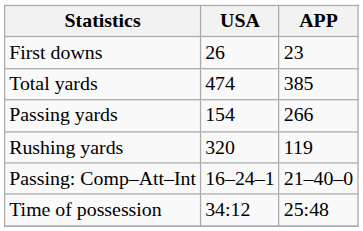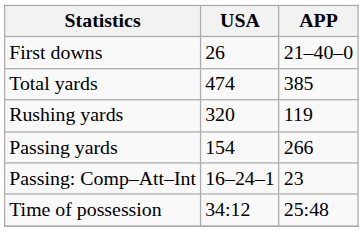First downs | APP: 23 -> 21–40–0
rows swapped: Rushing yards <-> Passing yards
Passing: Comp–Att–Int | APP: 21–40–0 -> 23
